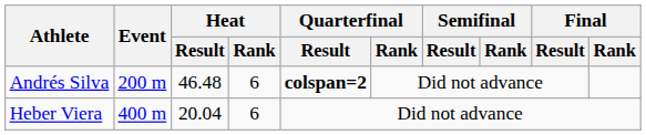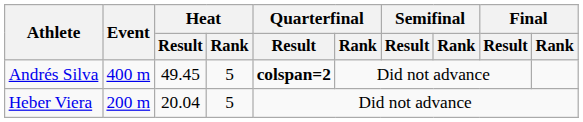Andrés Silva | Event: 200 m -> 400 m
Andrés Silva | Heat / Result: 46.48 -> 49.45
Andrés Silva | Heat / Rank: 6 -> 5
Heber Viera | Event: 400 m -> 200 m
Heber Viera | Heat / Rank: 6 -> 5
